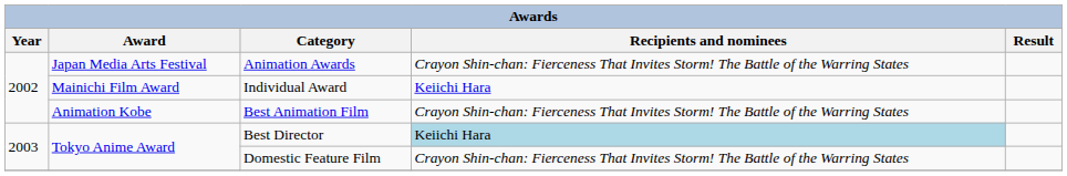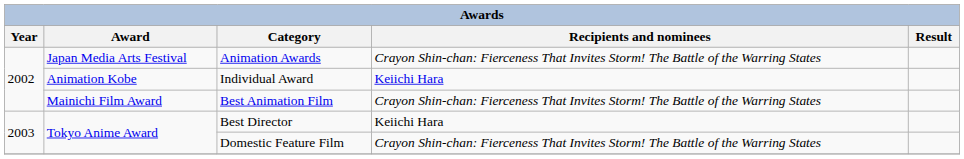Individual Award | Award: Mainichi Film Award -> Animation Kobe
Best Animation Film | Award: Animation Kobe -> Mainichi Film Award
Best Director | Recipients and nominees: lightblue background -> no background
